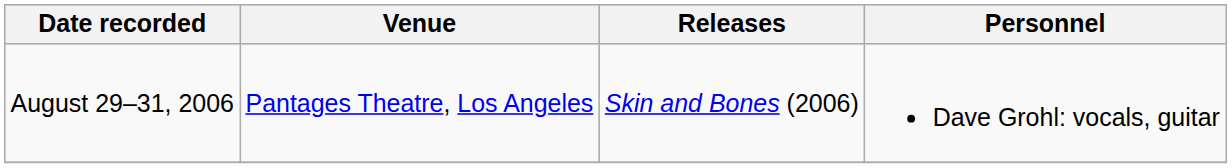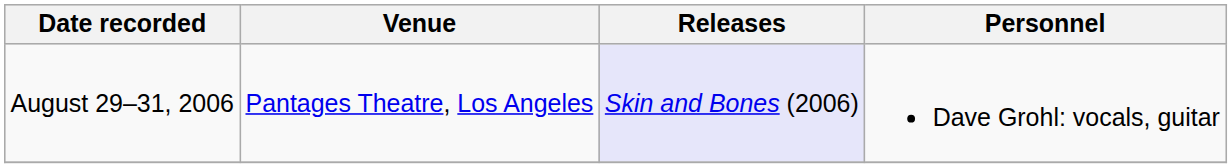August 29–31, 2006 | Releases: no background -> lavender background
